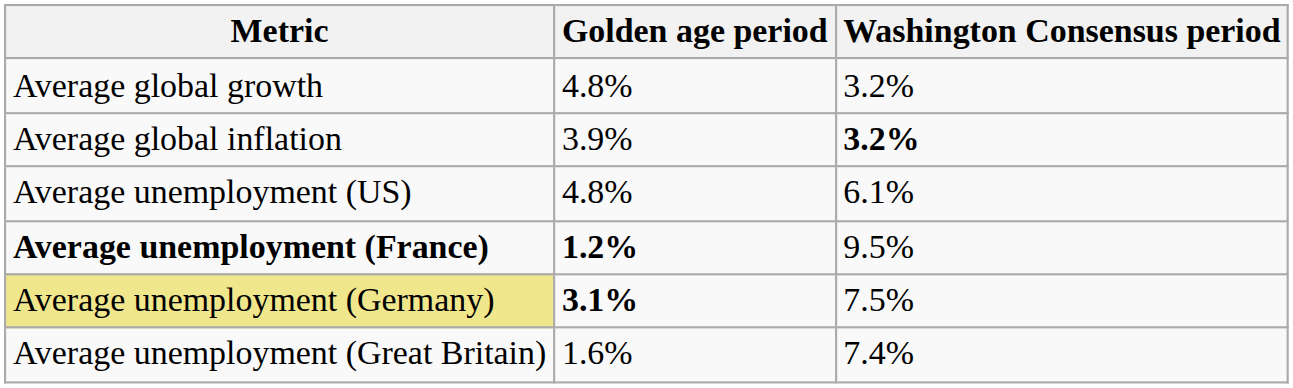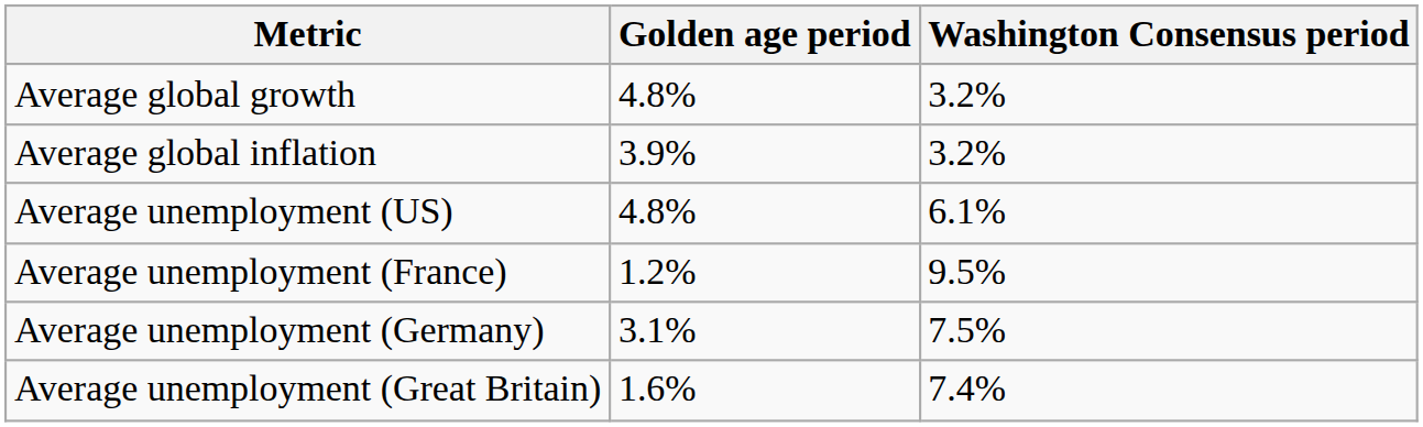row 3 | Washington Consensus period: bold -> normal
row 5 | Metric: bold -> normal
row 5 | Golden age period: bold -> normal
row 6 | Metric: khaki background -> no background
row 6 | Golden age period: bold -> normal
